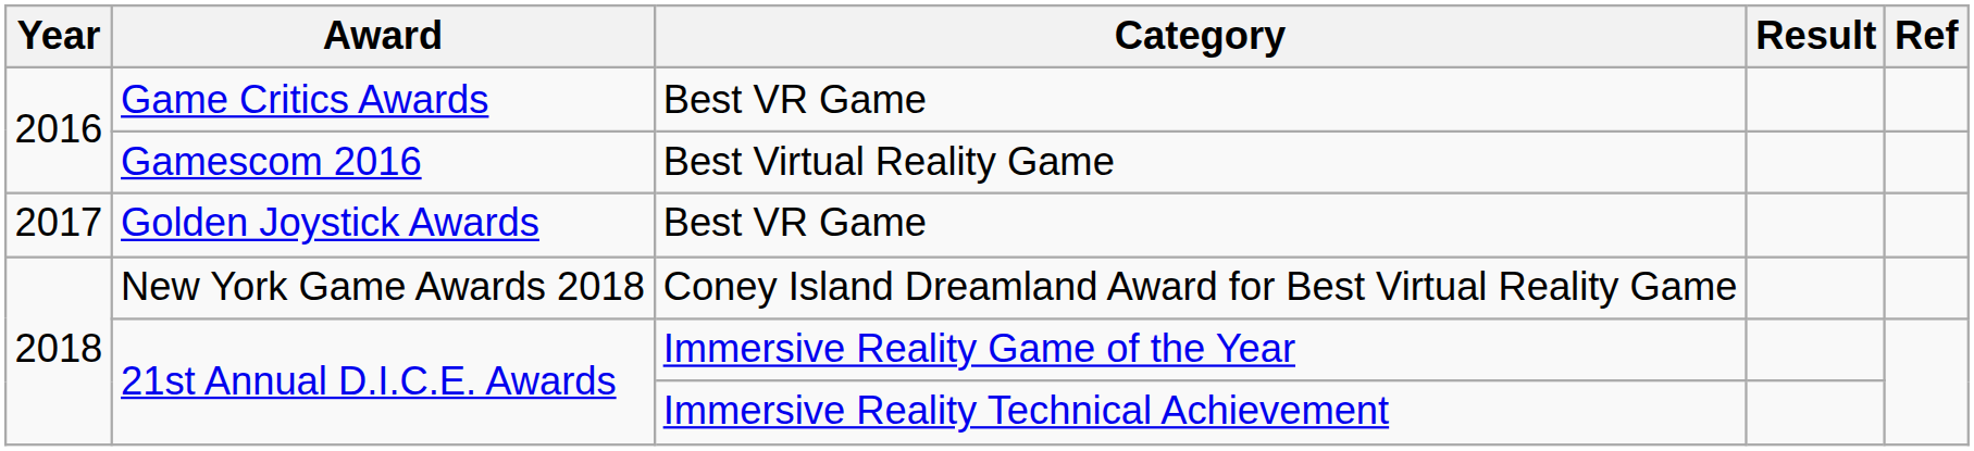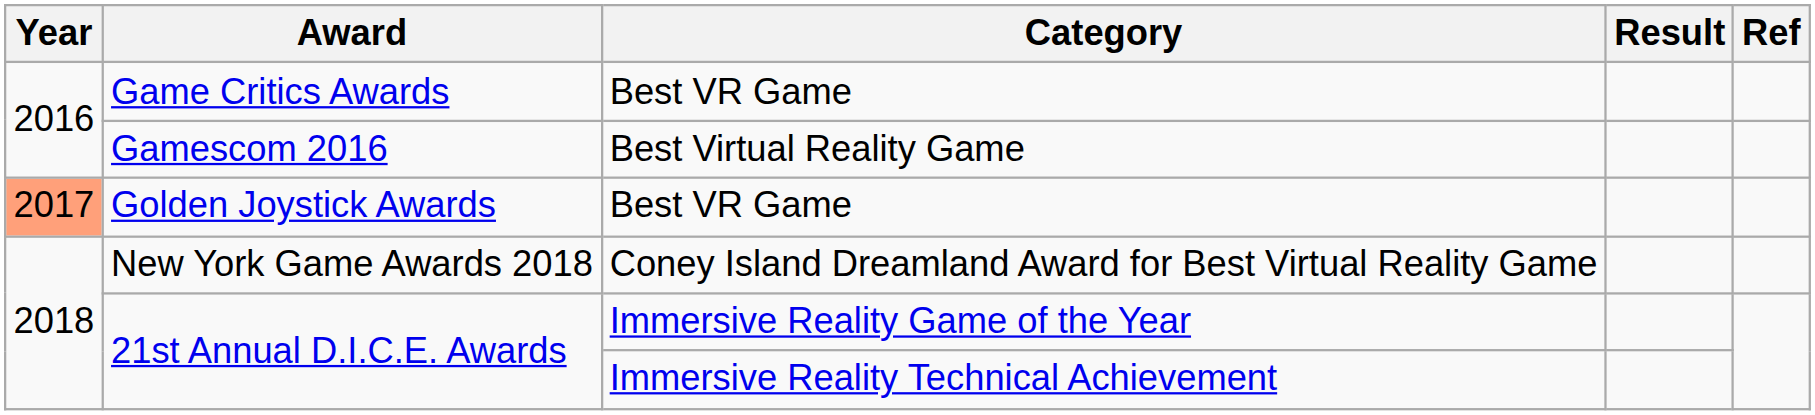Golden Joystick Awards | Year: no background -> lightsalmon background
